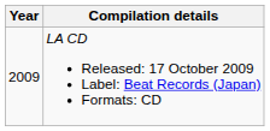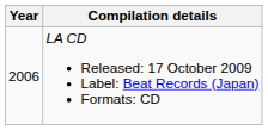row 2 | Year: 2009 -> 2006
